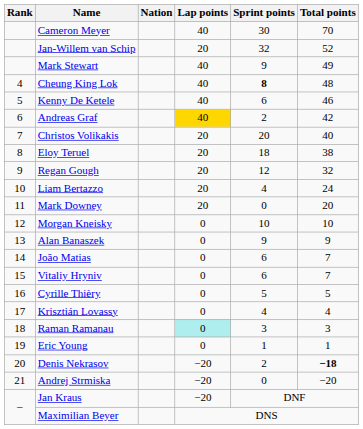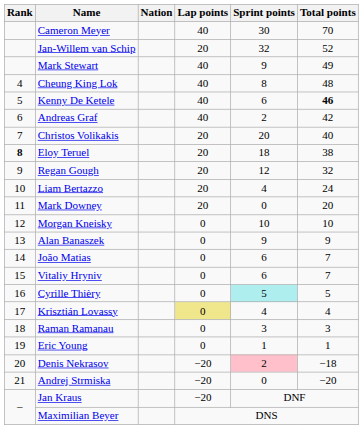Cheung King Lok | Sprint points: bold -> normal
Kenny De Ketele | Total points: normal -> bold
Andreas Graf | Lap points: gold background -> no background
Eloy Teruel | Rank: normal -> bold
Cyrille Thièry | Sprint points: no background -> paleturquoise background
Krisztián Lovassy | Lap points: no background -> khaki background
Raman Ramanau | Lap points: paleturquoise background -> no background
Denis Nekrasov | Sprint points: no background -> pink background
Denis Nekrasov | Total points: bold -> normal
